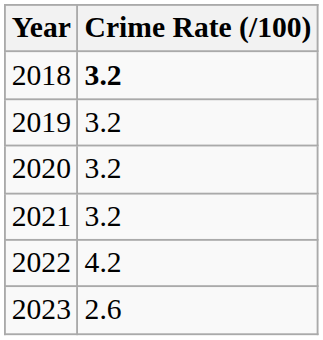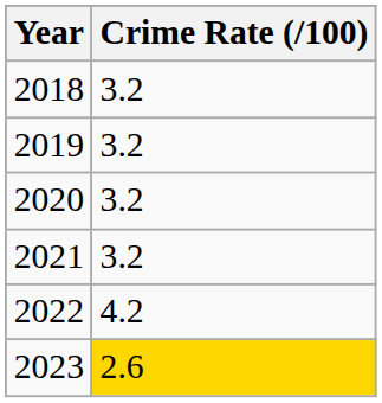2018 | Crime Rate (/100): bold -> normal
2023 | Crime Rate (/100): no background -> gold background
